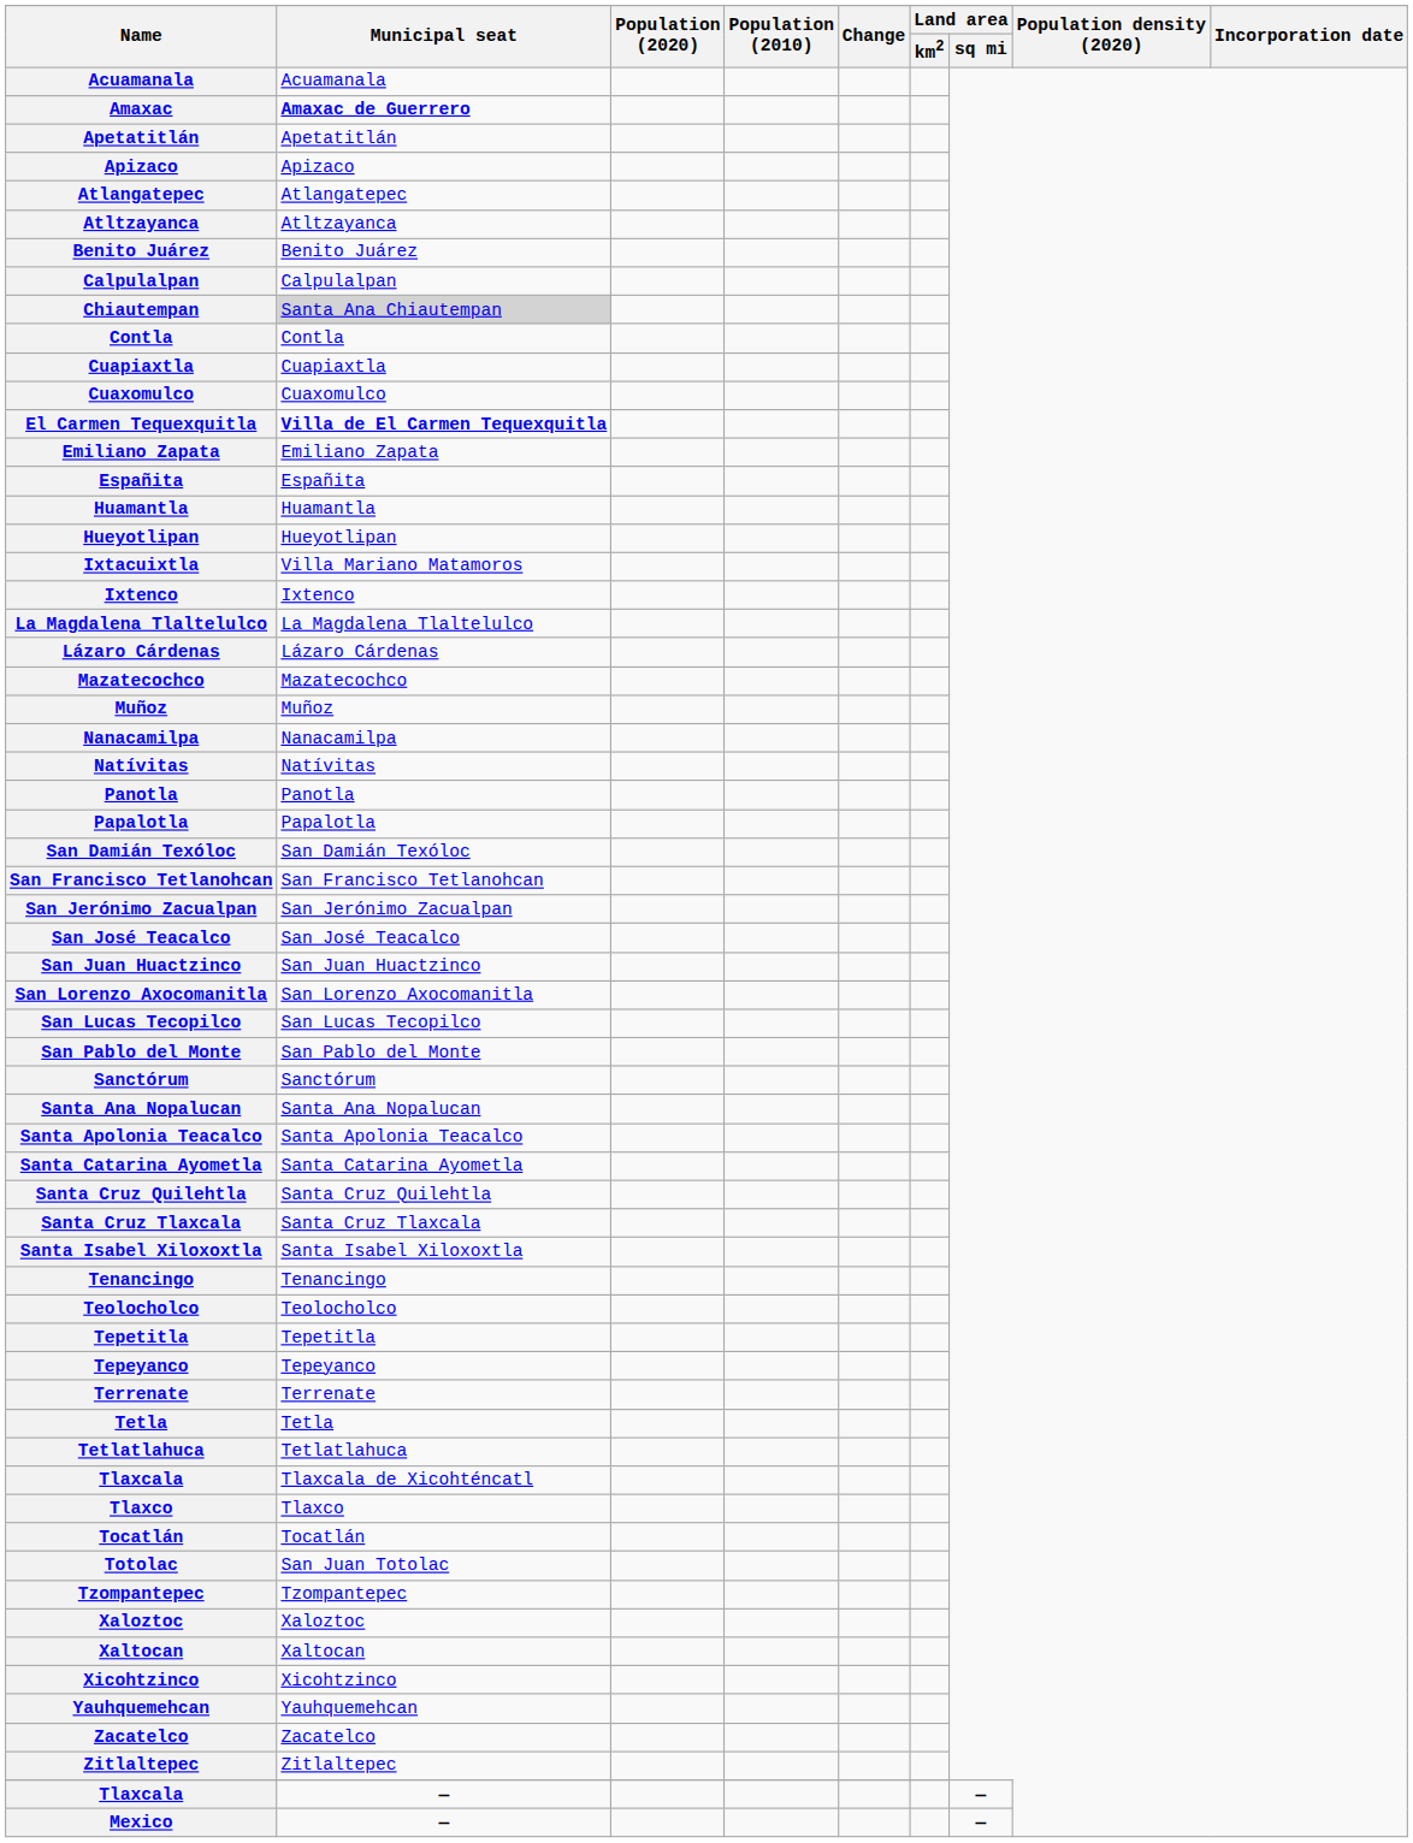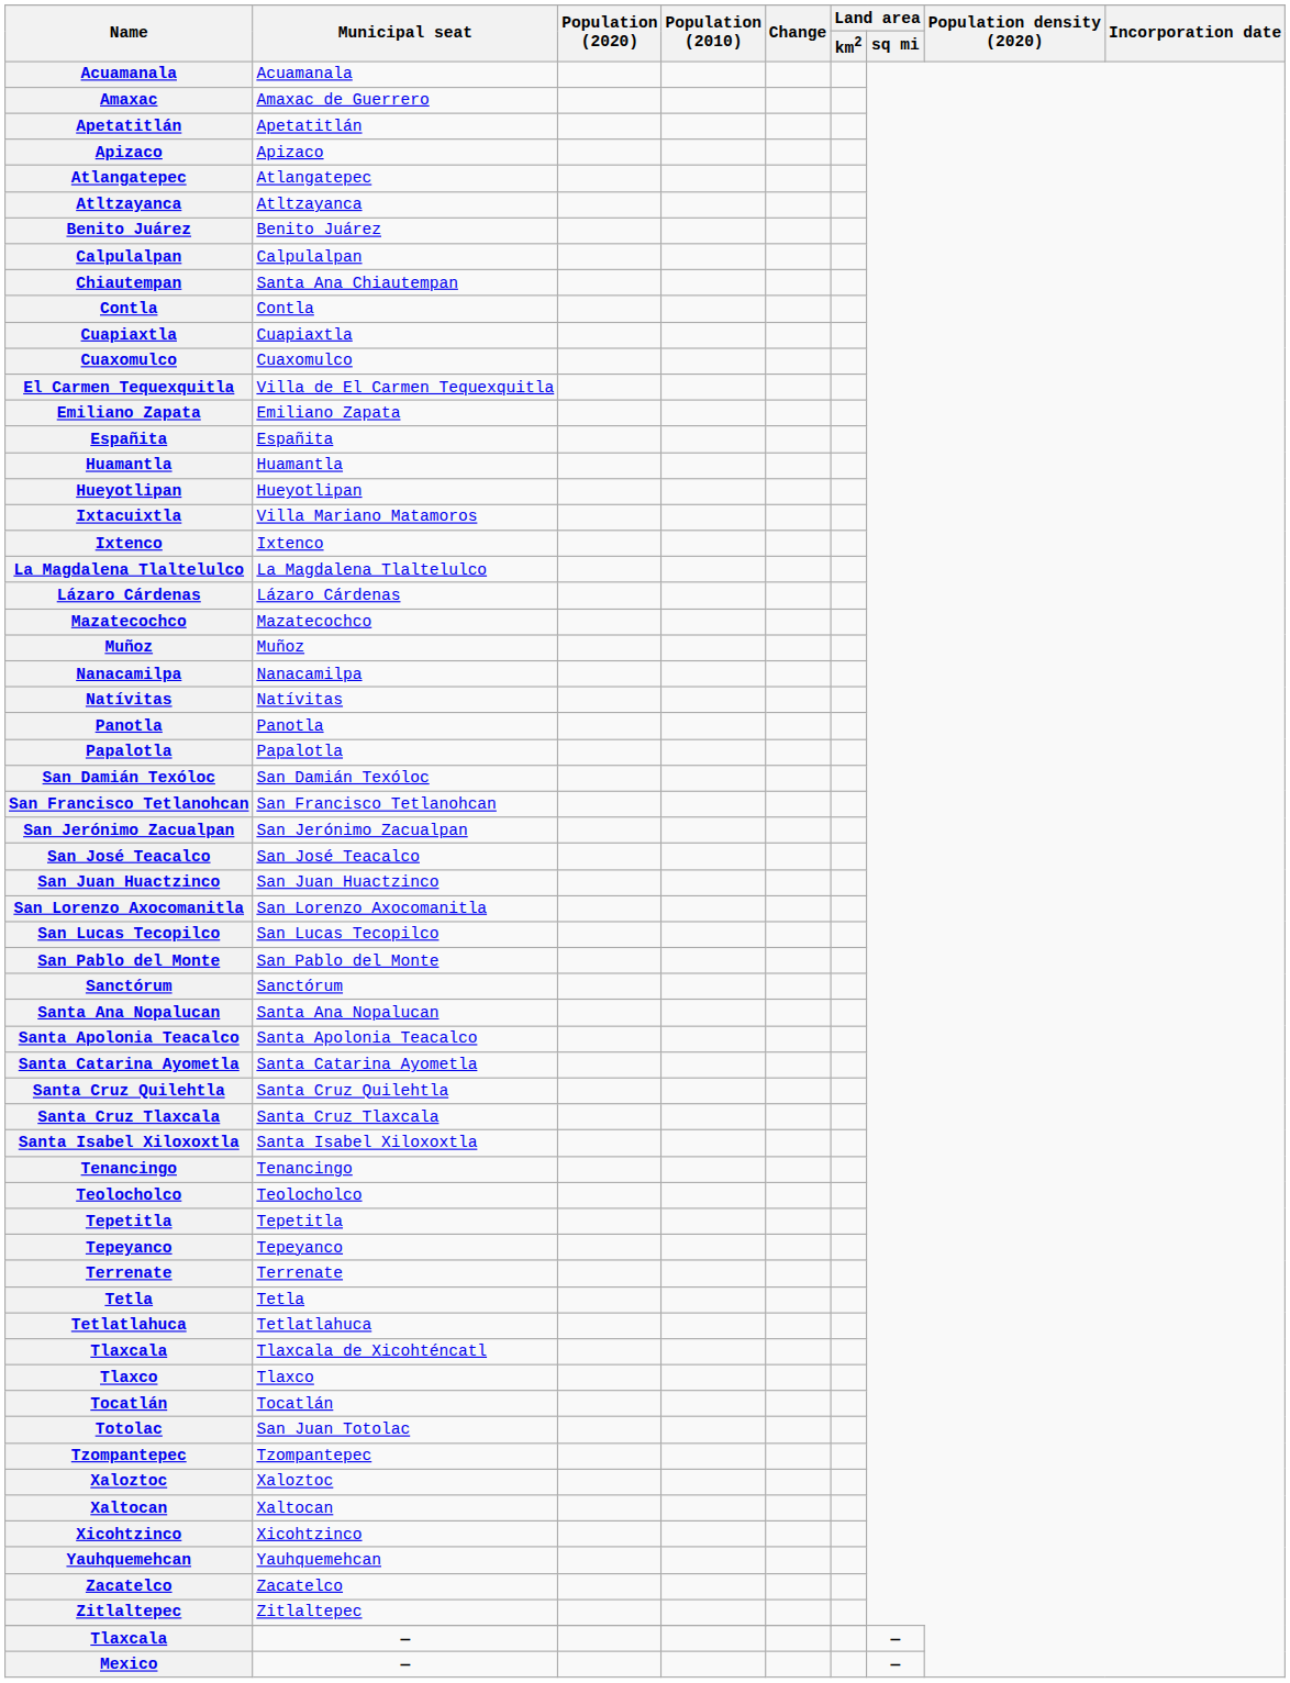Amaxac | Municipal seat: bold -> normal
Chiautempan | Municipal seat: lightgrey background -> no background
El Carmen Tequexquitla | Municipal seat: bold -> normal
